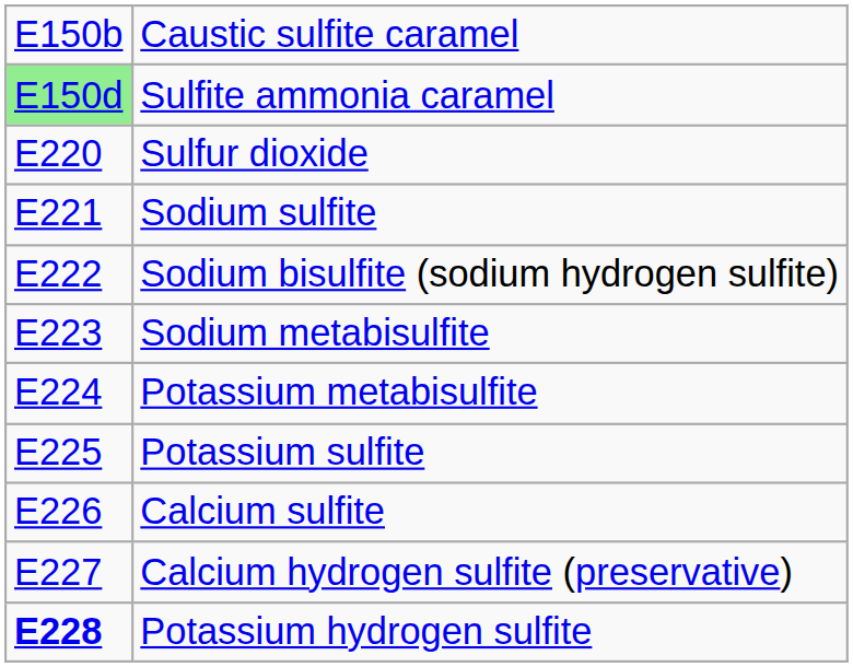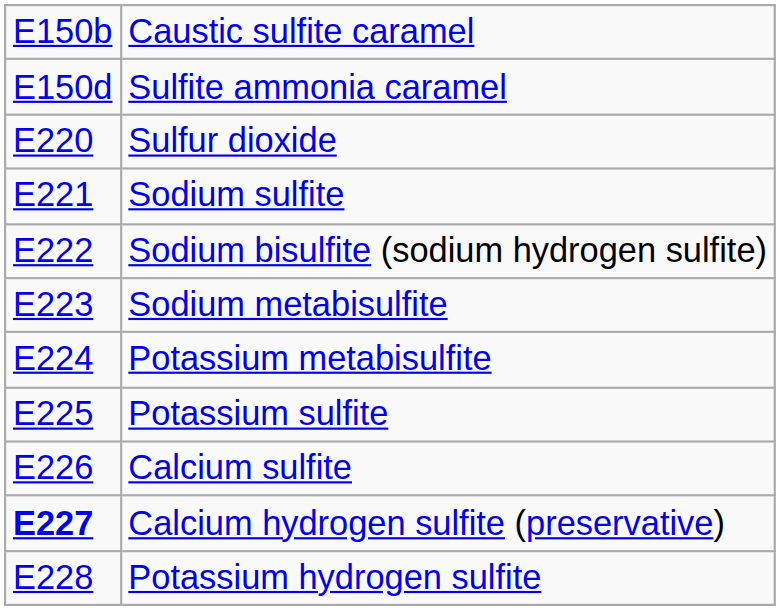Sulfite ammonia caramel | column 1: lightgreen background -> no background
Calcium hydrogen sulfite (preservative) | column 1: normal -> bold
Potassium hydrogen sulfite | column 1: bold -> normal
